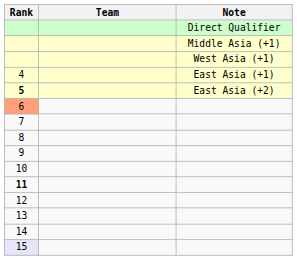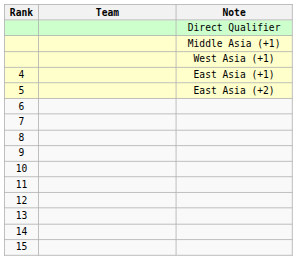5 | Rank: bold -> normal
6 | Rank: lightsalmon background -> no background
11 | Rank: bold -> normal
15 | Rank: lavender background -> no background
